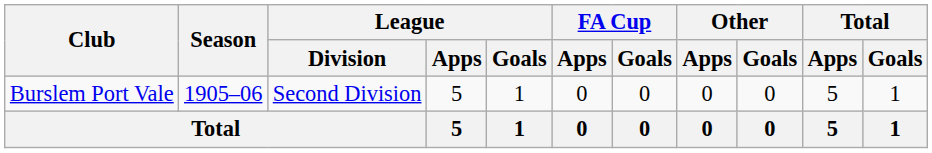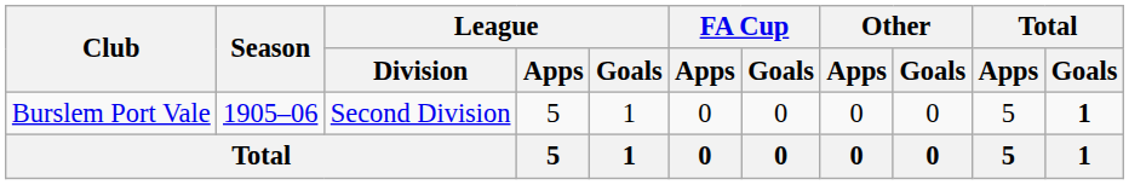Burslem Port Vale | Total / Goals: normal -> bold
